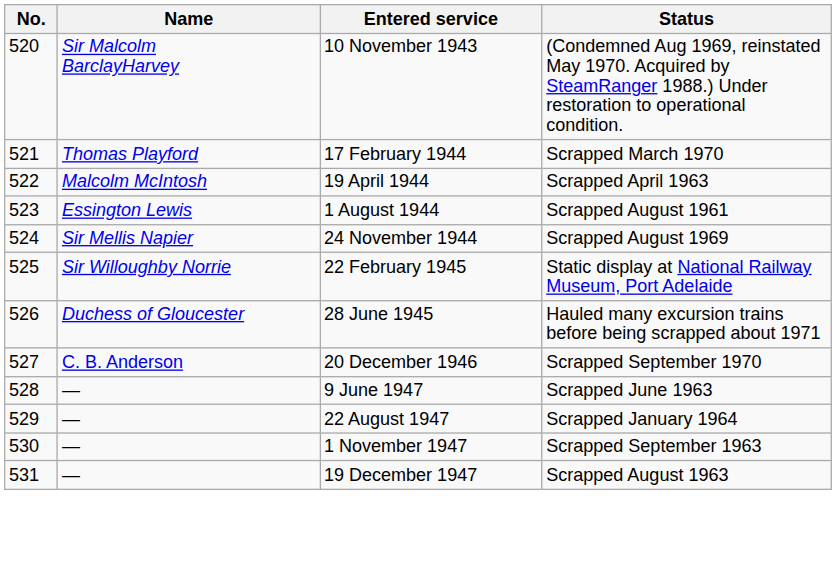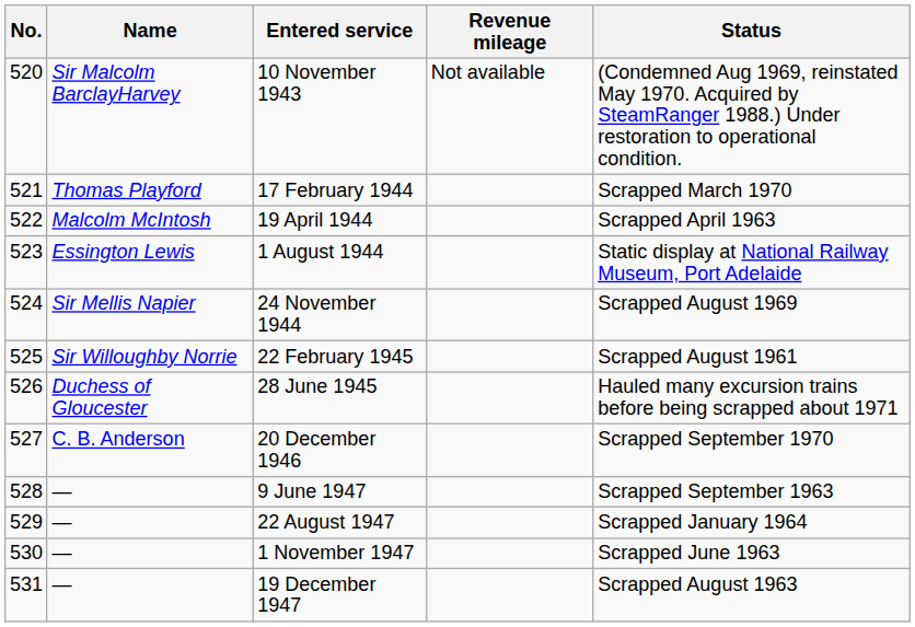+ column: Revenue mileage | Not available
1 August 1944 | Status: Scrapped August 1961 -> Static display at National Railway Museum, Port Adelaide
22 February 1945 | Status: Static display at National Railway Museum, Port Adelaide -> Scrapped August 1961
9 June 1947 | Status: Scrapped June 1963 -> Scrapped September 1963
1 November 1947 | Status: Scrapped September 1963 -> Scrapped June 1963
